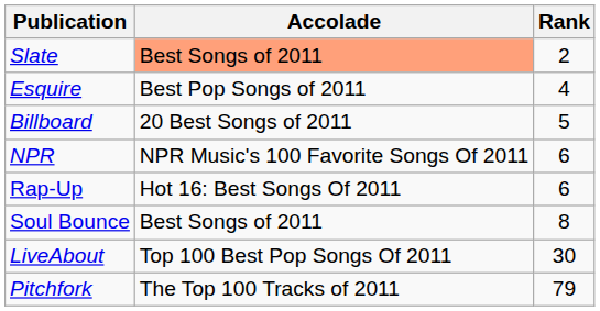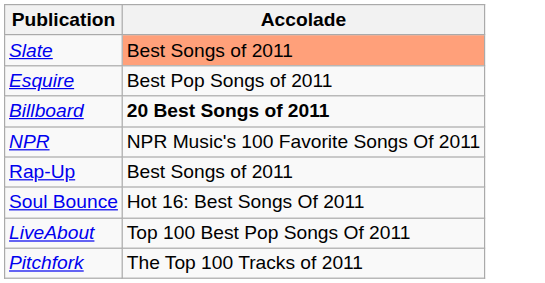- column: Rank | 2 | 4 | 5 | 6 | 6 | 8 | 30 | 79
Billboard | Accolade: normal -> bold
Rap-Up | Accolade: Hot 16: Best Songs Of 2011 -> Best Songs of 2011
Soul Bounce | Accolade: Best Songs of 2011 -> Hot 16: Best Songs Of 2011
